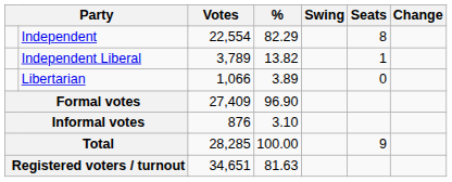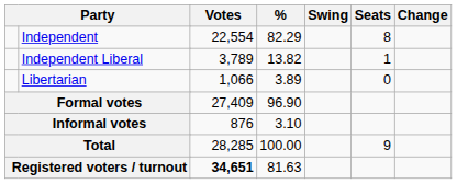Registered voters / turnout | Votes: normal -> bold
